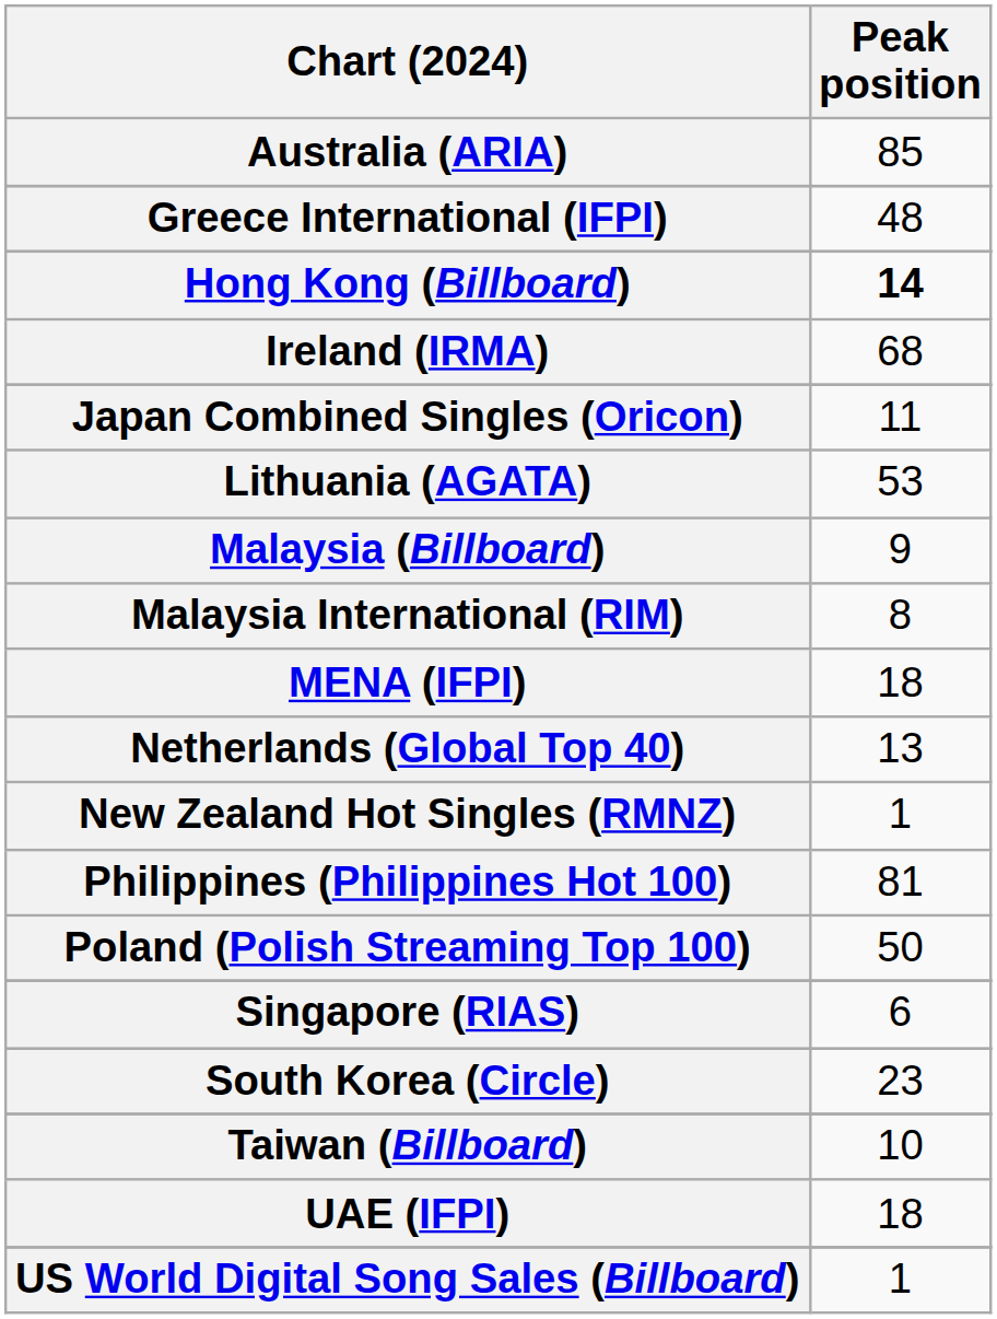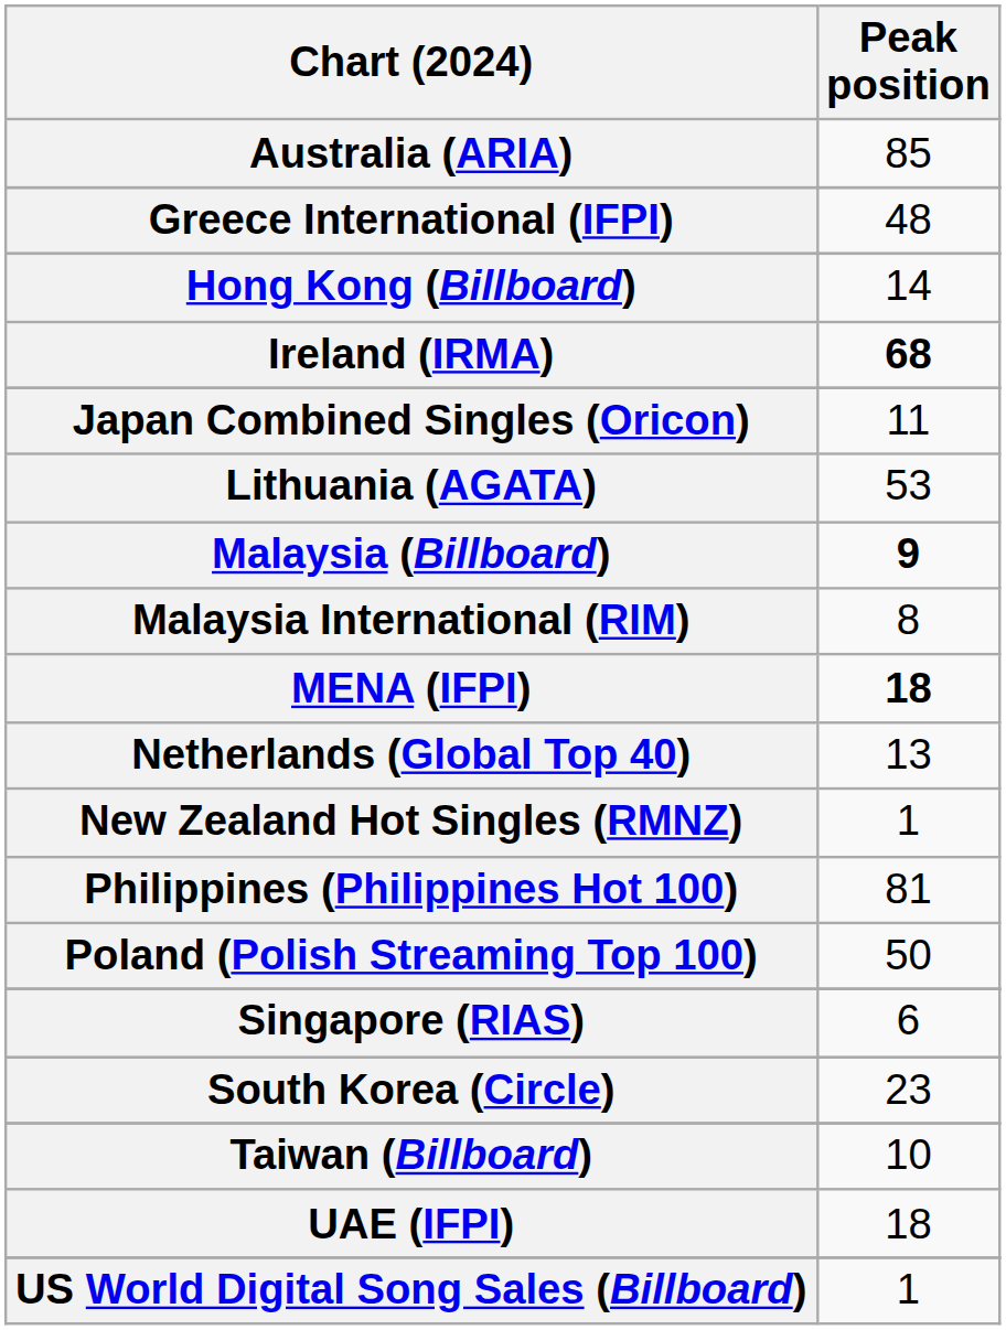Hong Kong (Billboard) | Peak position: bold -> normal
Ireland (IRMA) | Peak position: normal -> bold
Malaysia (Billboard) | Peak position: normal -> bold
MENA (IFPI) | Peak position: normal -> bold
